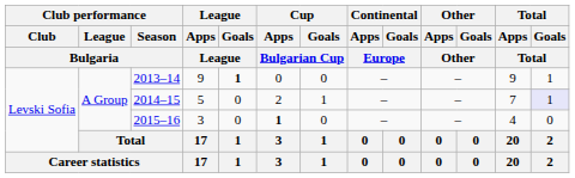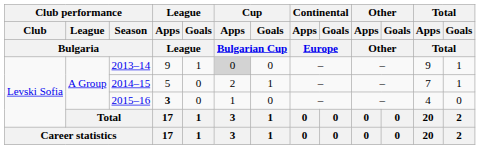2013–14 | League / Goals / League: bold -> normal
2013–14 | Cup / Apps / Bulgarian Cup: no background -> lightgrey background
2014–15 | Total / Goals / Total: lavender background -> no background
2015–16 | League / Apps / League: normal -> bold
2015–16 | Cup / Apps / Bulgarian Cup: bold -> normal
